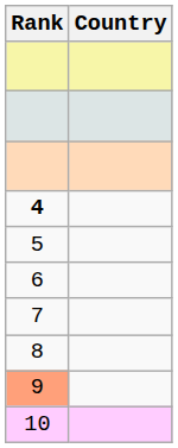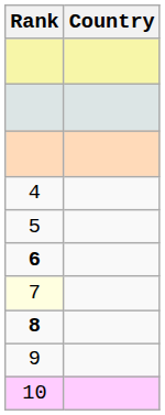row 5 | Rank: bold -> normal
row 7 | Rank: normal -> bold
row 8 | Rank: no background -> lightyellow background
row 9 | Rank: normal -> bold
row 10 | Rank: lightsalmon background -> no background
